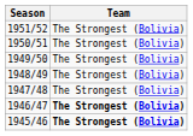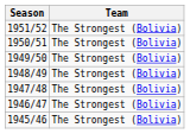1946/47 | Team: bold -> normal
1945/46 | Team: bold -> normal
